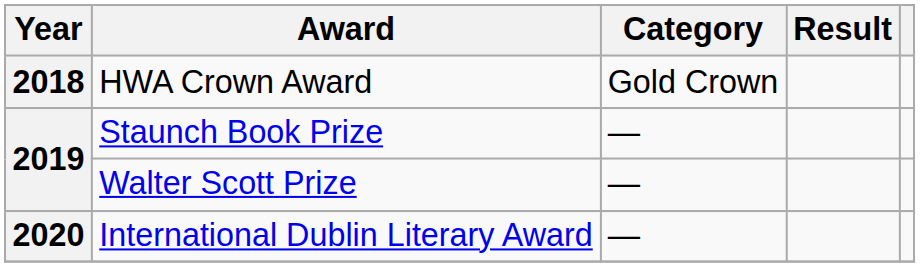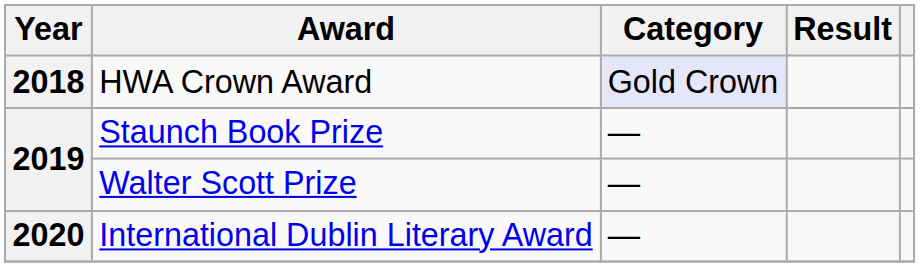HWA Crown Award | Category: no background -> lavender background
